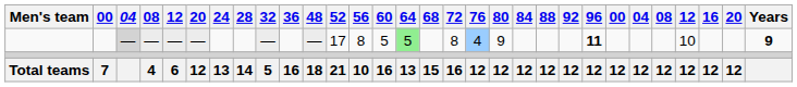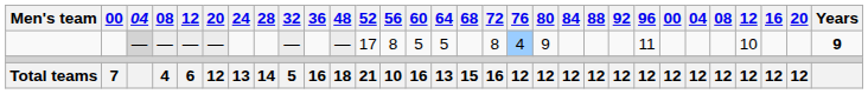row 2 | 64: lightgreen background -> no background
row 2 | 96: bold -> normal
